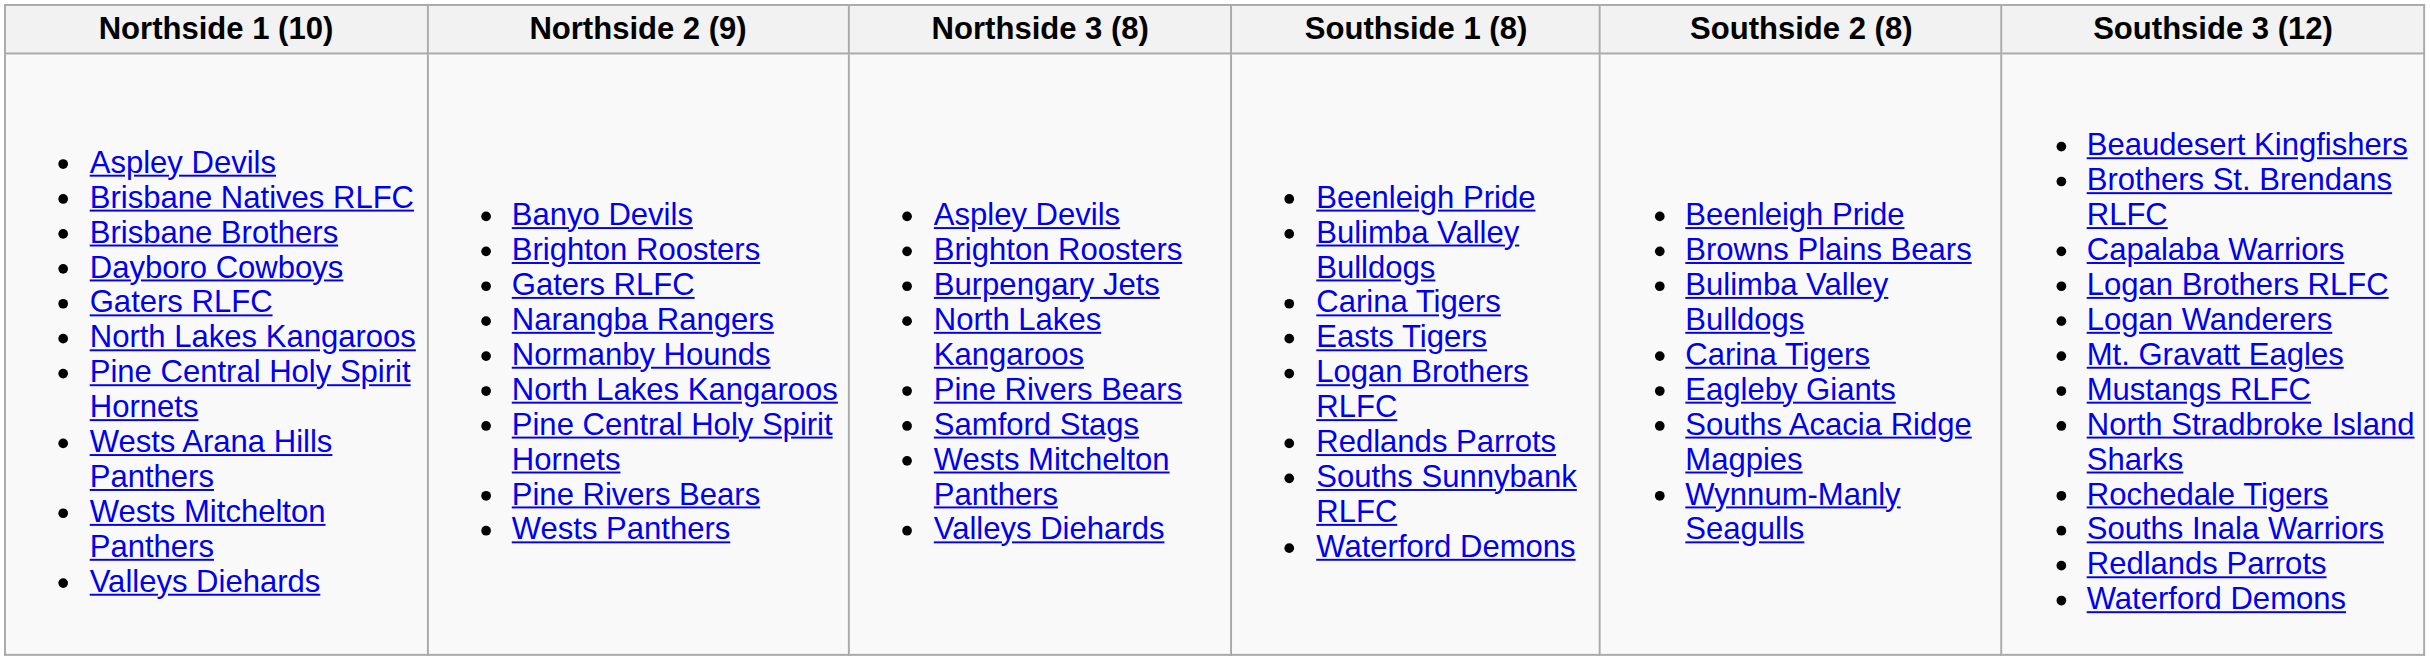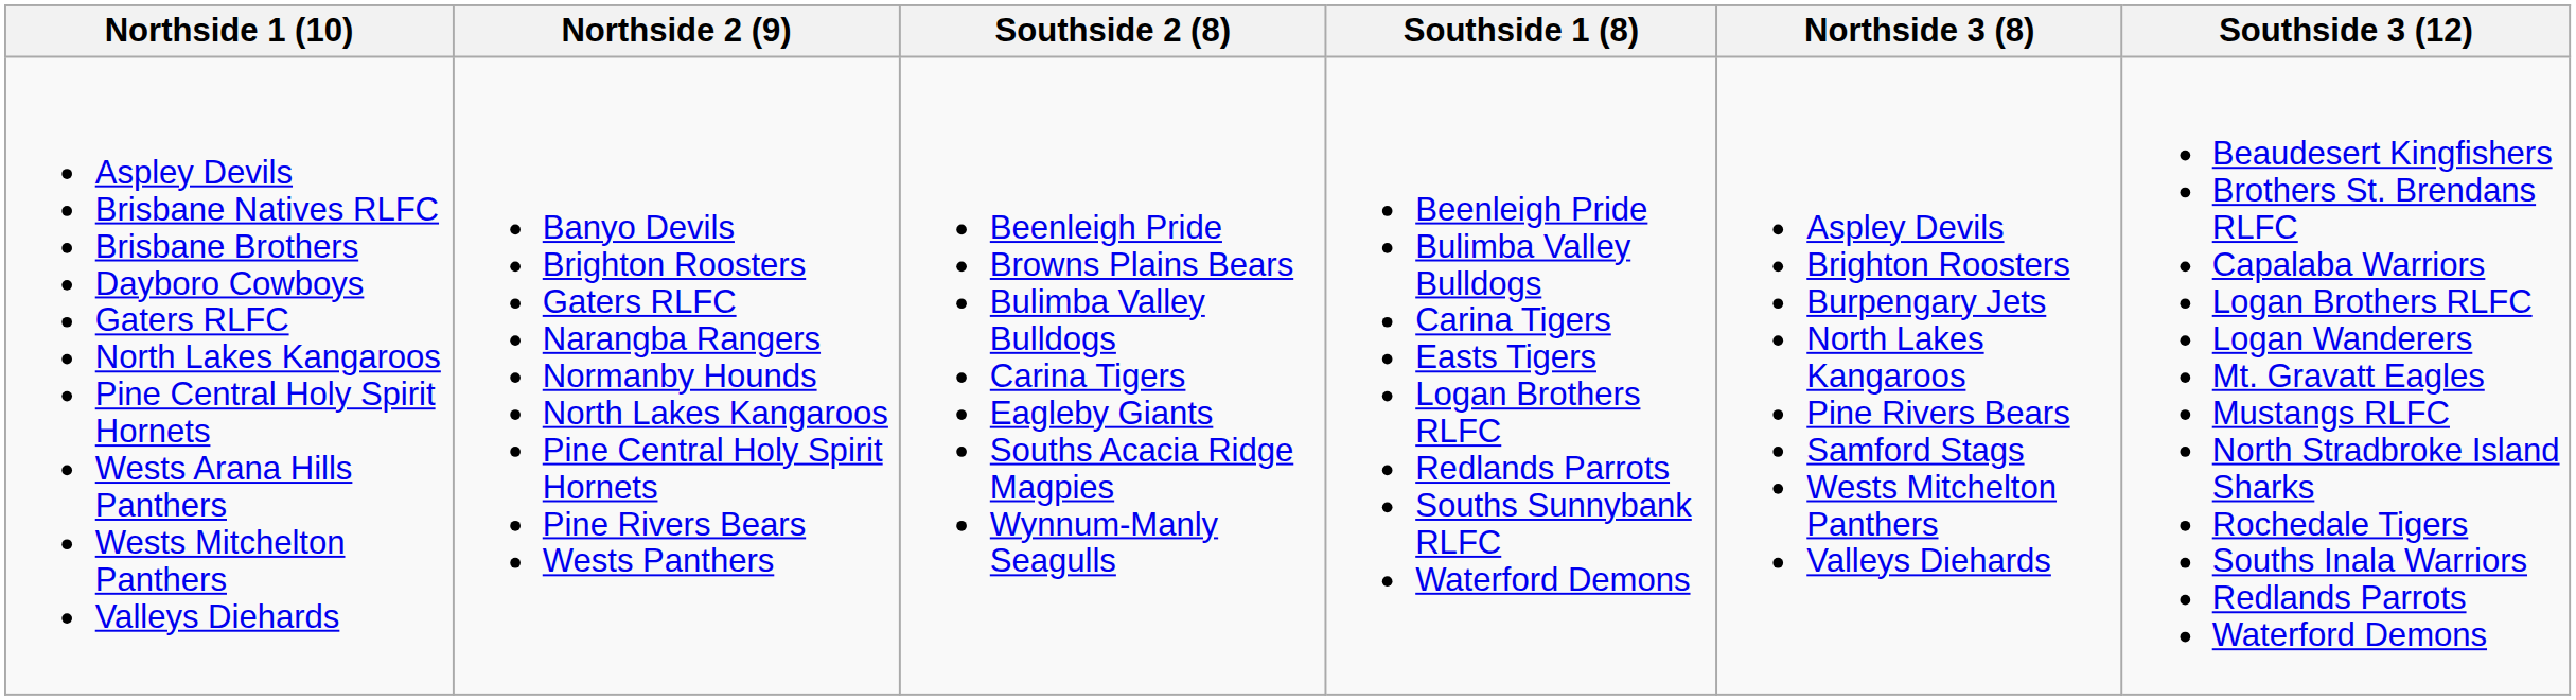columns swapped: Northside 3 (8) <-> Southside 2 (8)
